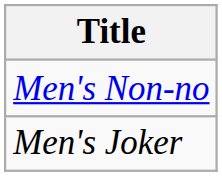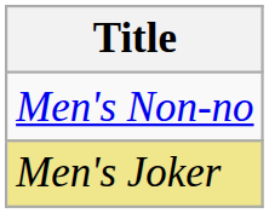row 3 | column 1: no background -> khaki background
